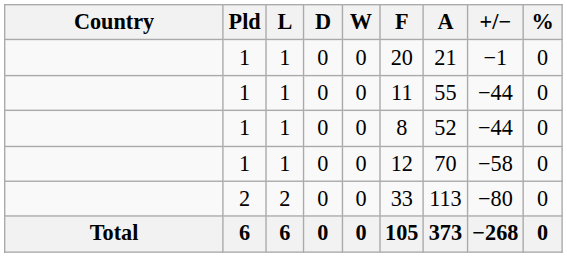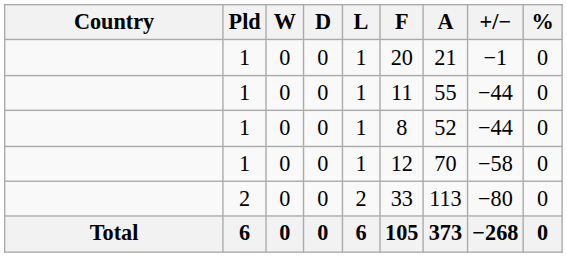columns swapped: W <-> L
